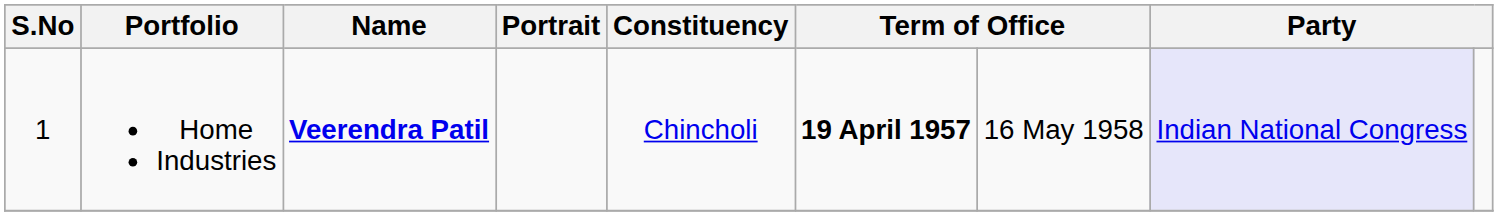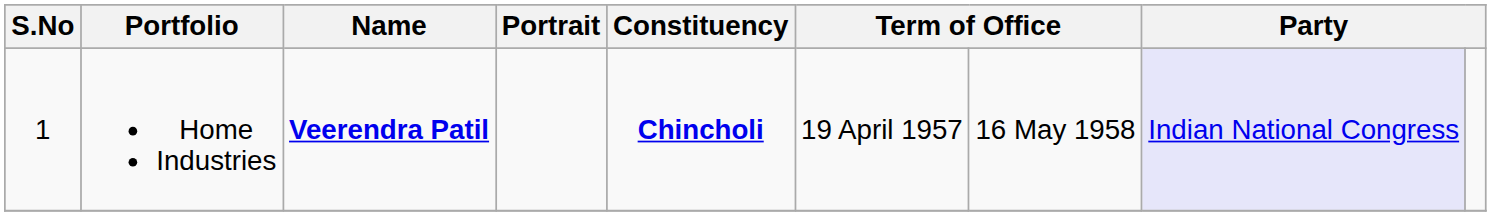Home Industries | Constituency: normal -> bold
Home Industries | column 6: bold -> normal
